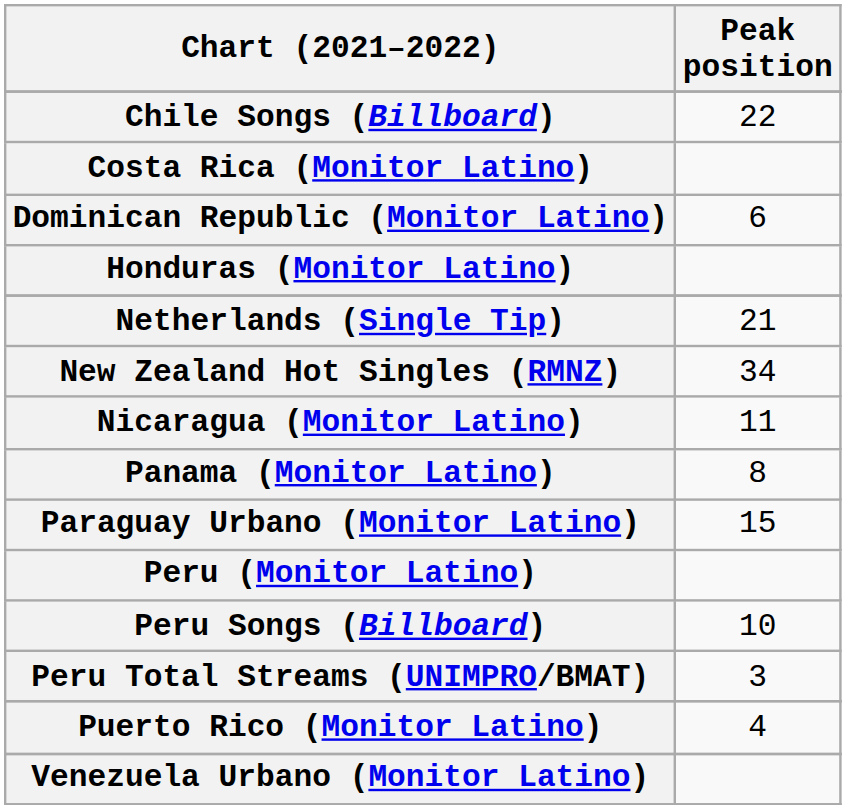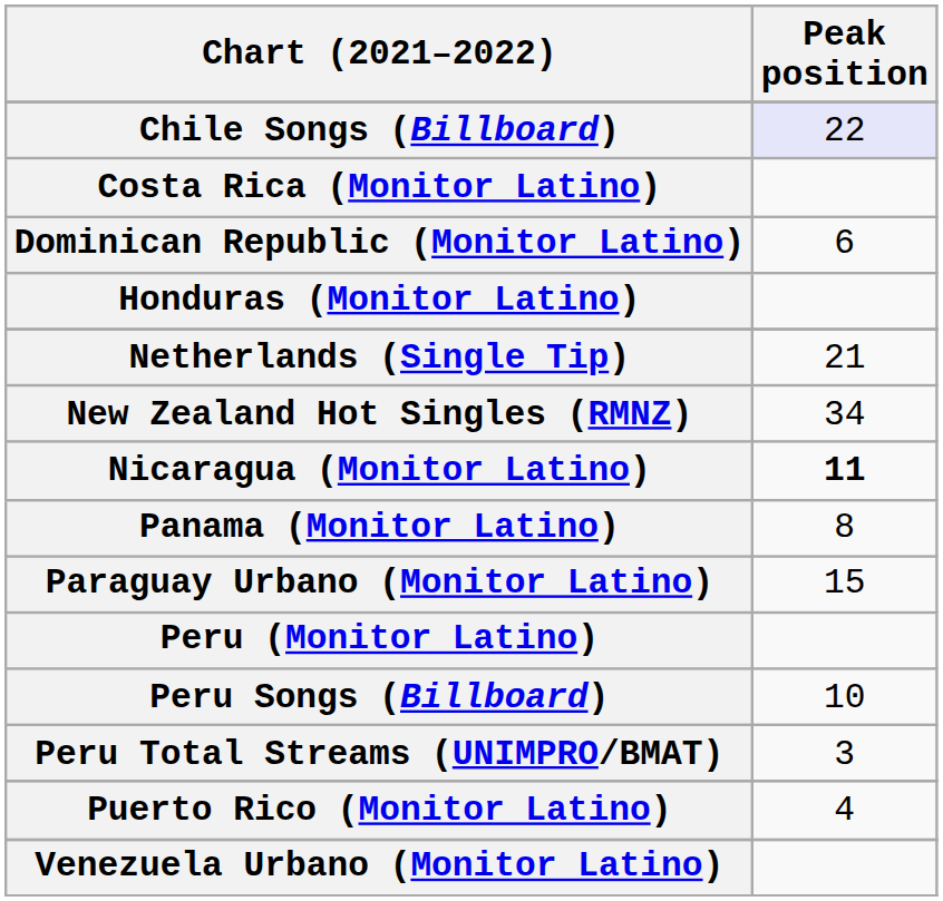Chile Songs (Billboard) | Peak position: no background -> lavender background
Nicaragua (Monitor Latino) | Peak position: normal -> bold
